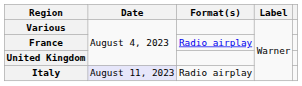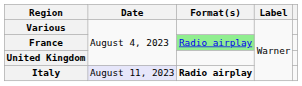France | Format(s): no background -> lightgreen background
Italy | Format(s): normal -> bold
